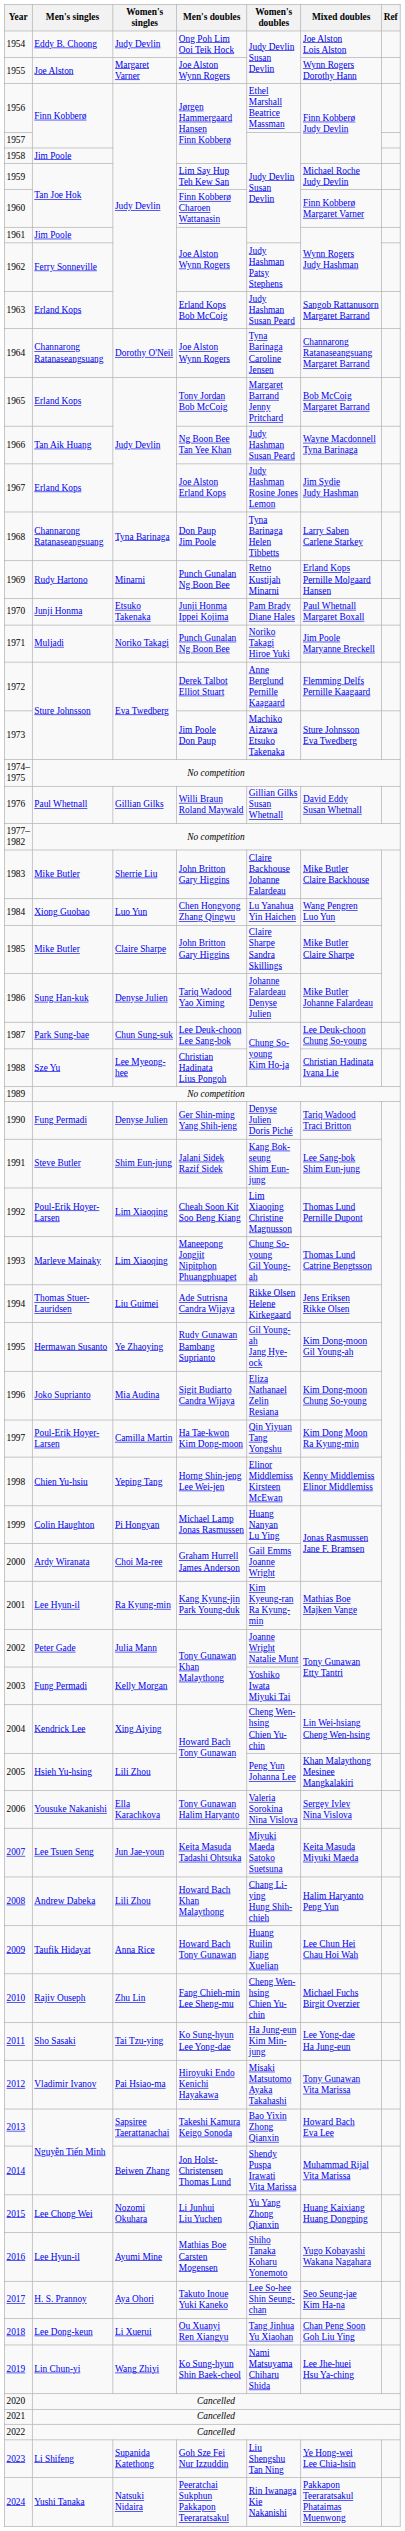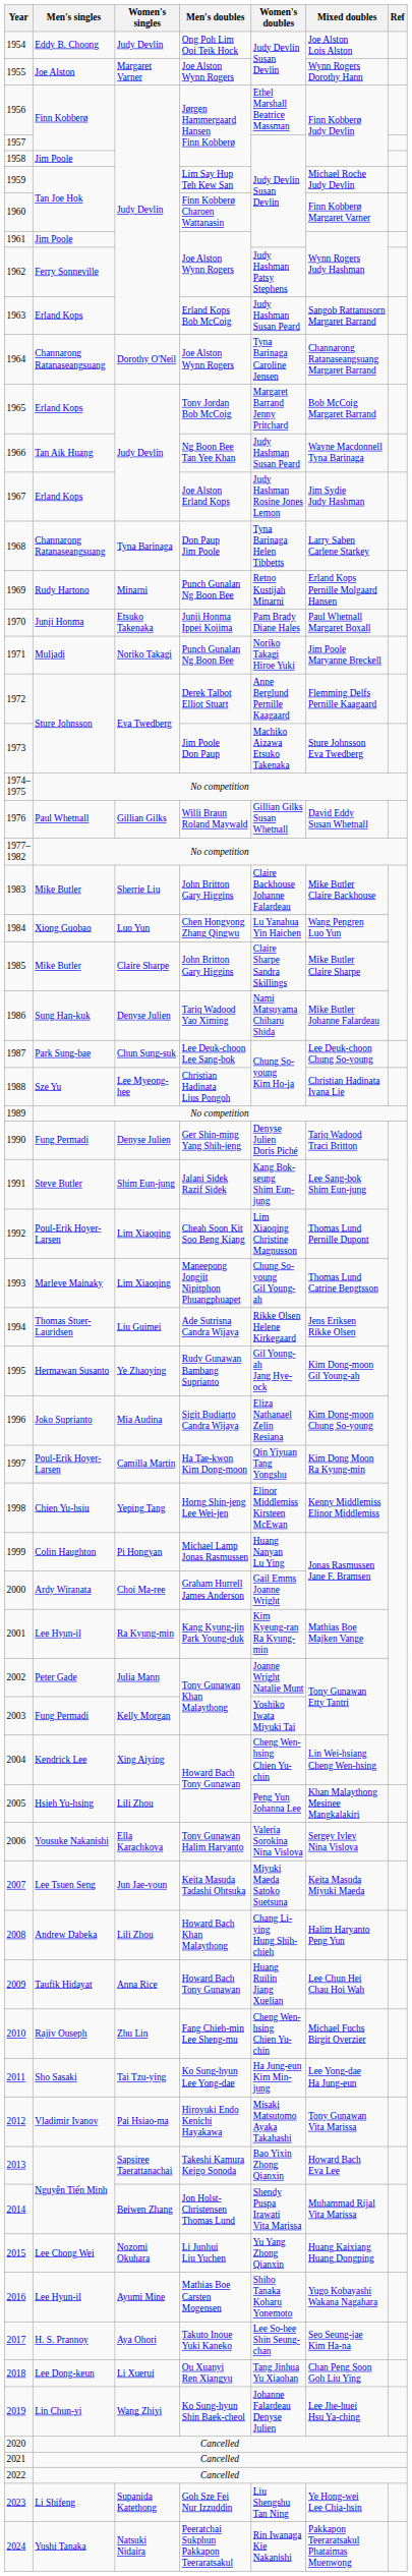1986 | Women's doubles: Johanne Falardeau Denyse Julien -> Nami Matsuyama Chiharu Shida
2019 | Women's doubles: Nami Matsuyama Chiharu Shida -> Johanne Falardeau Denyse Julien
